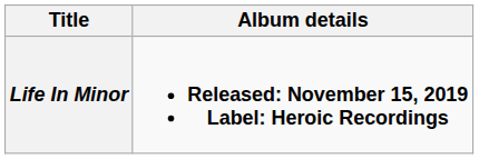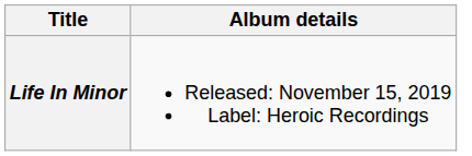Life In Minor | Album details: bold -> normal
